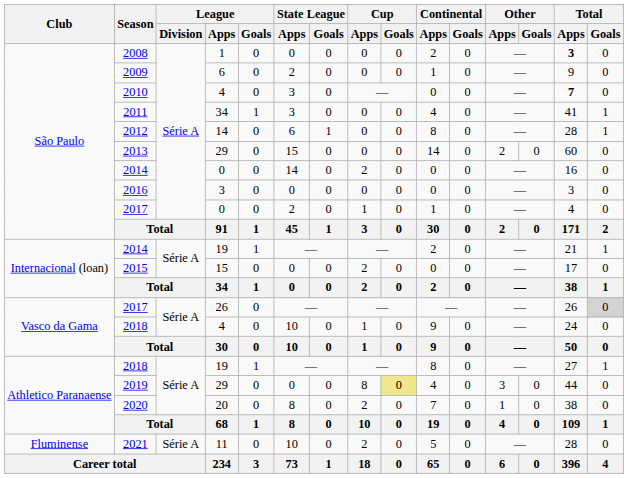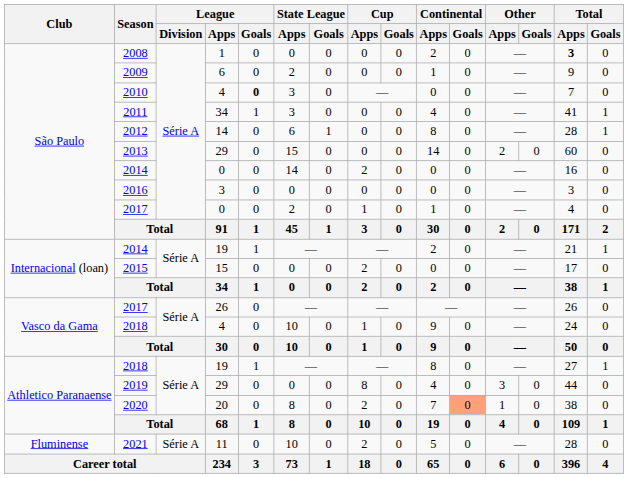2010 | League / Goals: normal -> bold
2010 | Total / Apps: bold -> normal
2017 / 26 | Total / Goals: lightgrey background -> no background
2019 | Cup / Goals: khaki background -> no background
2020 | Continental / Goals: no background -> lightsalmon background
